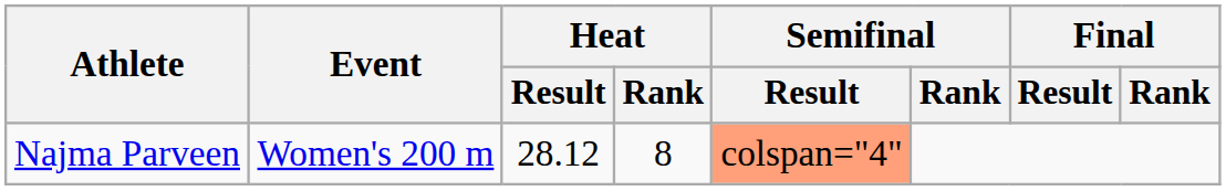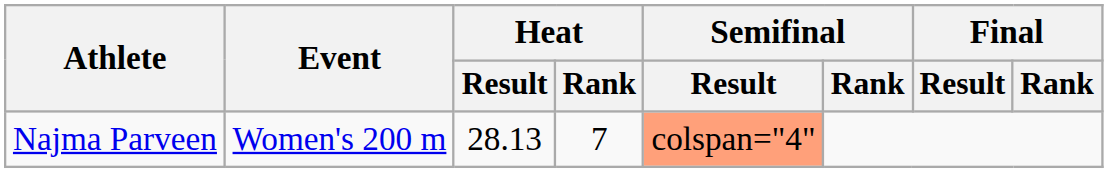Najma Parveen | Heat / Result: 28.12 -> 28.13
Najma Parveen | Heat / Rank: 8 -> 7
